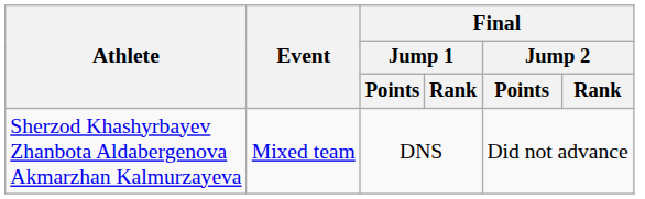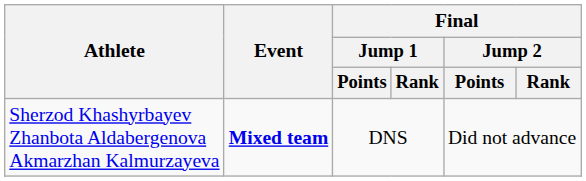row 4 | Event: normal -> bold
